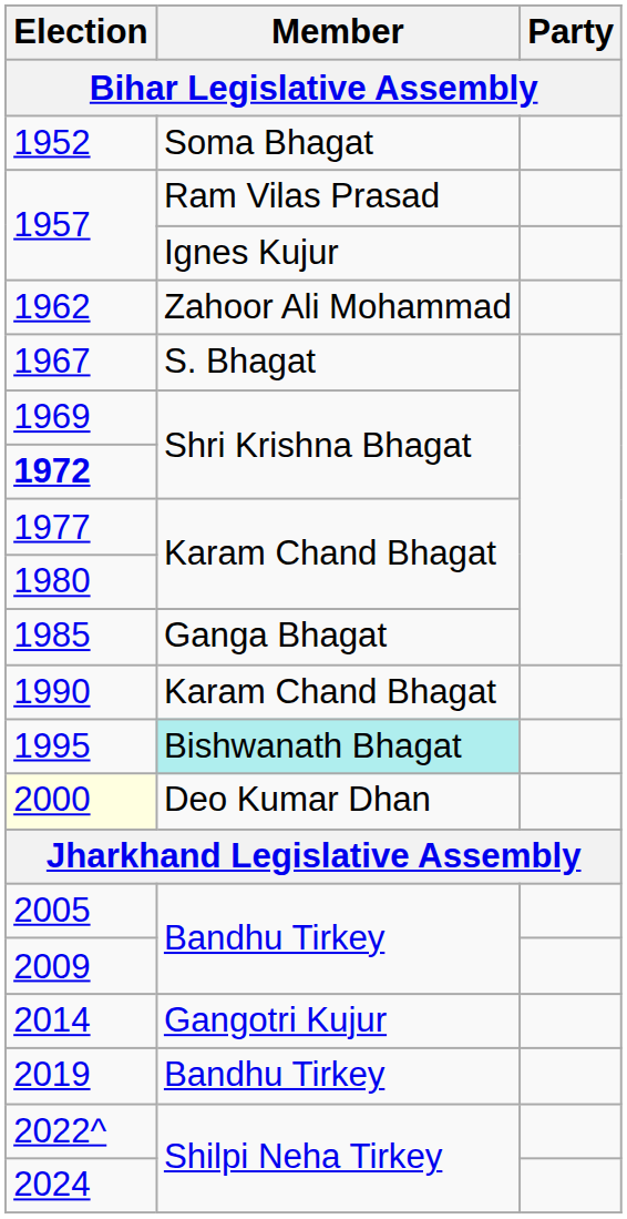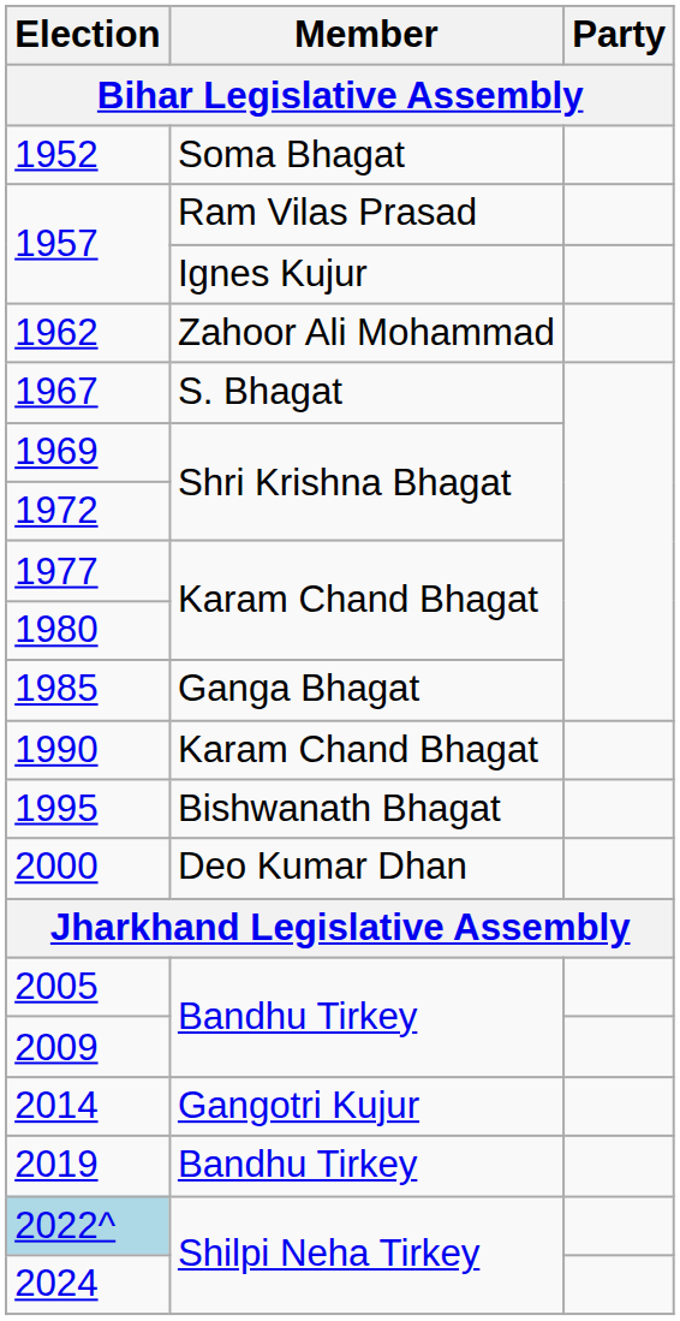1972 | Election: bold -> normal
1995 | Member: paleturquoise background -> no background
2000 | Election: lightyellow background -> no background
2022^ | Election: no background -> lightblue background
